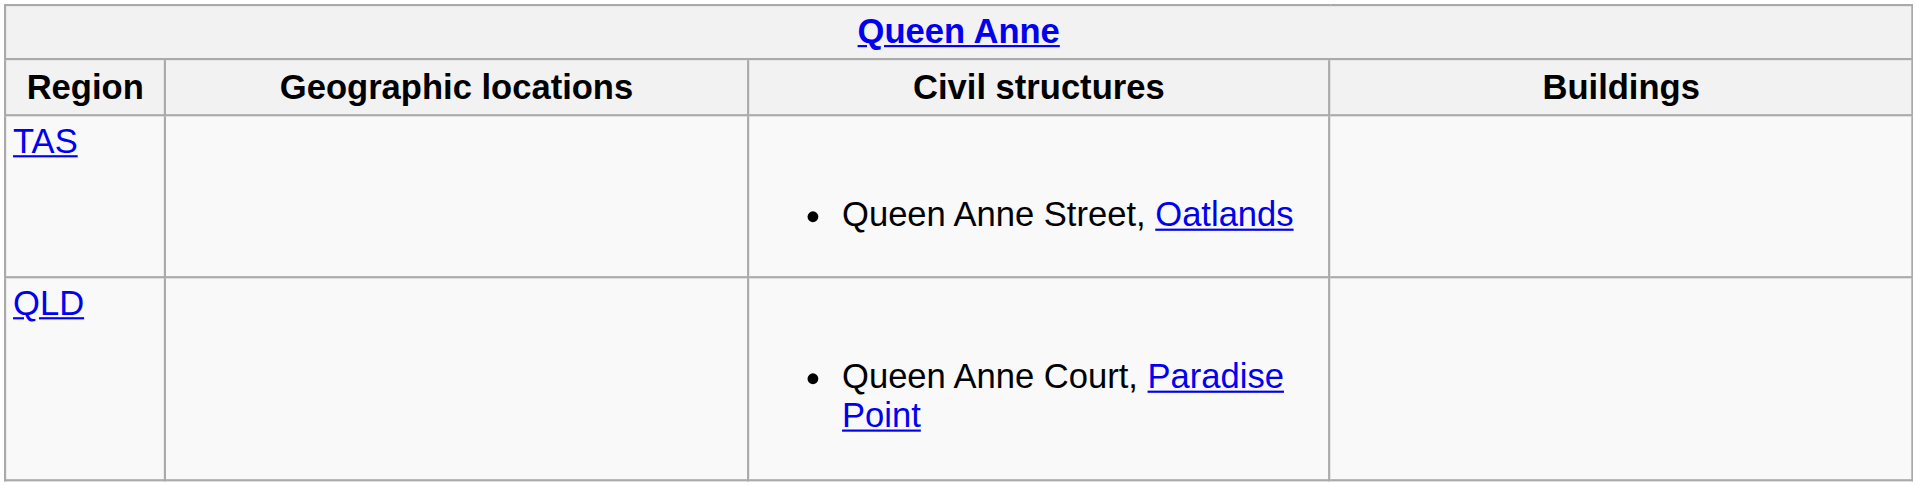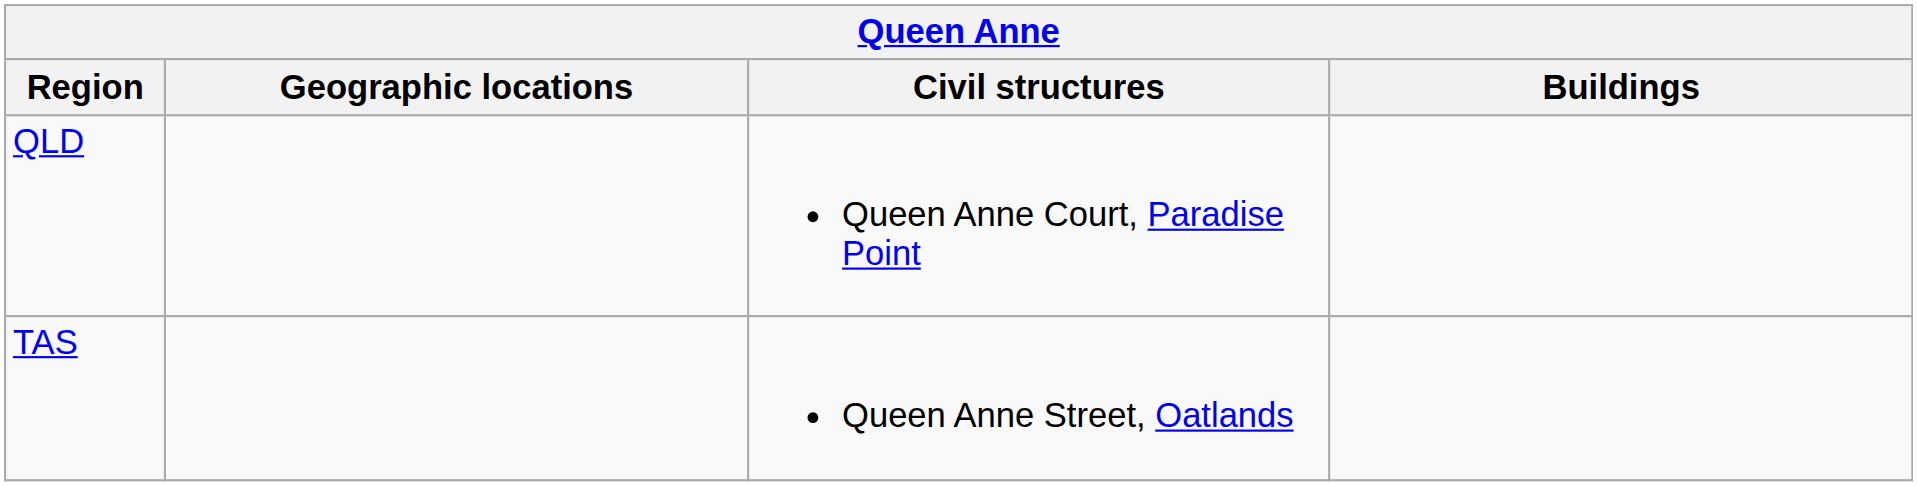rows swapped: QLD <-> TAS
